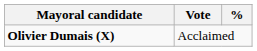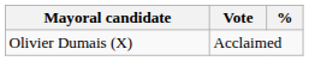Olivier Dumais (X) | Mayoral candidate: bold -> normal
